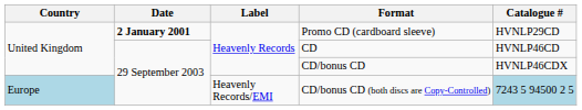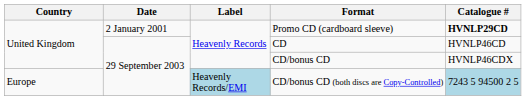Promo CD (cardboard sleeve) | Date: bold -> normal
Promo CD (cardboard sleeve) | Catalogue #: normal -> bold
CD/bonus CD (both discs are Copy-Controlled) | Country: lightblue background -> no background
CD/bonus CD (both discs are Copy-Controlled) | Label: no background -> lightblue background
